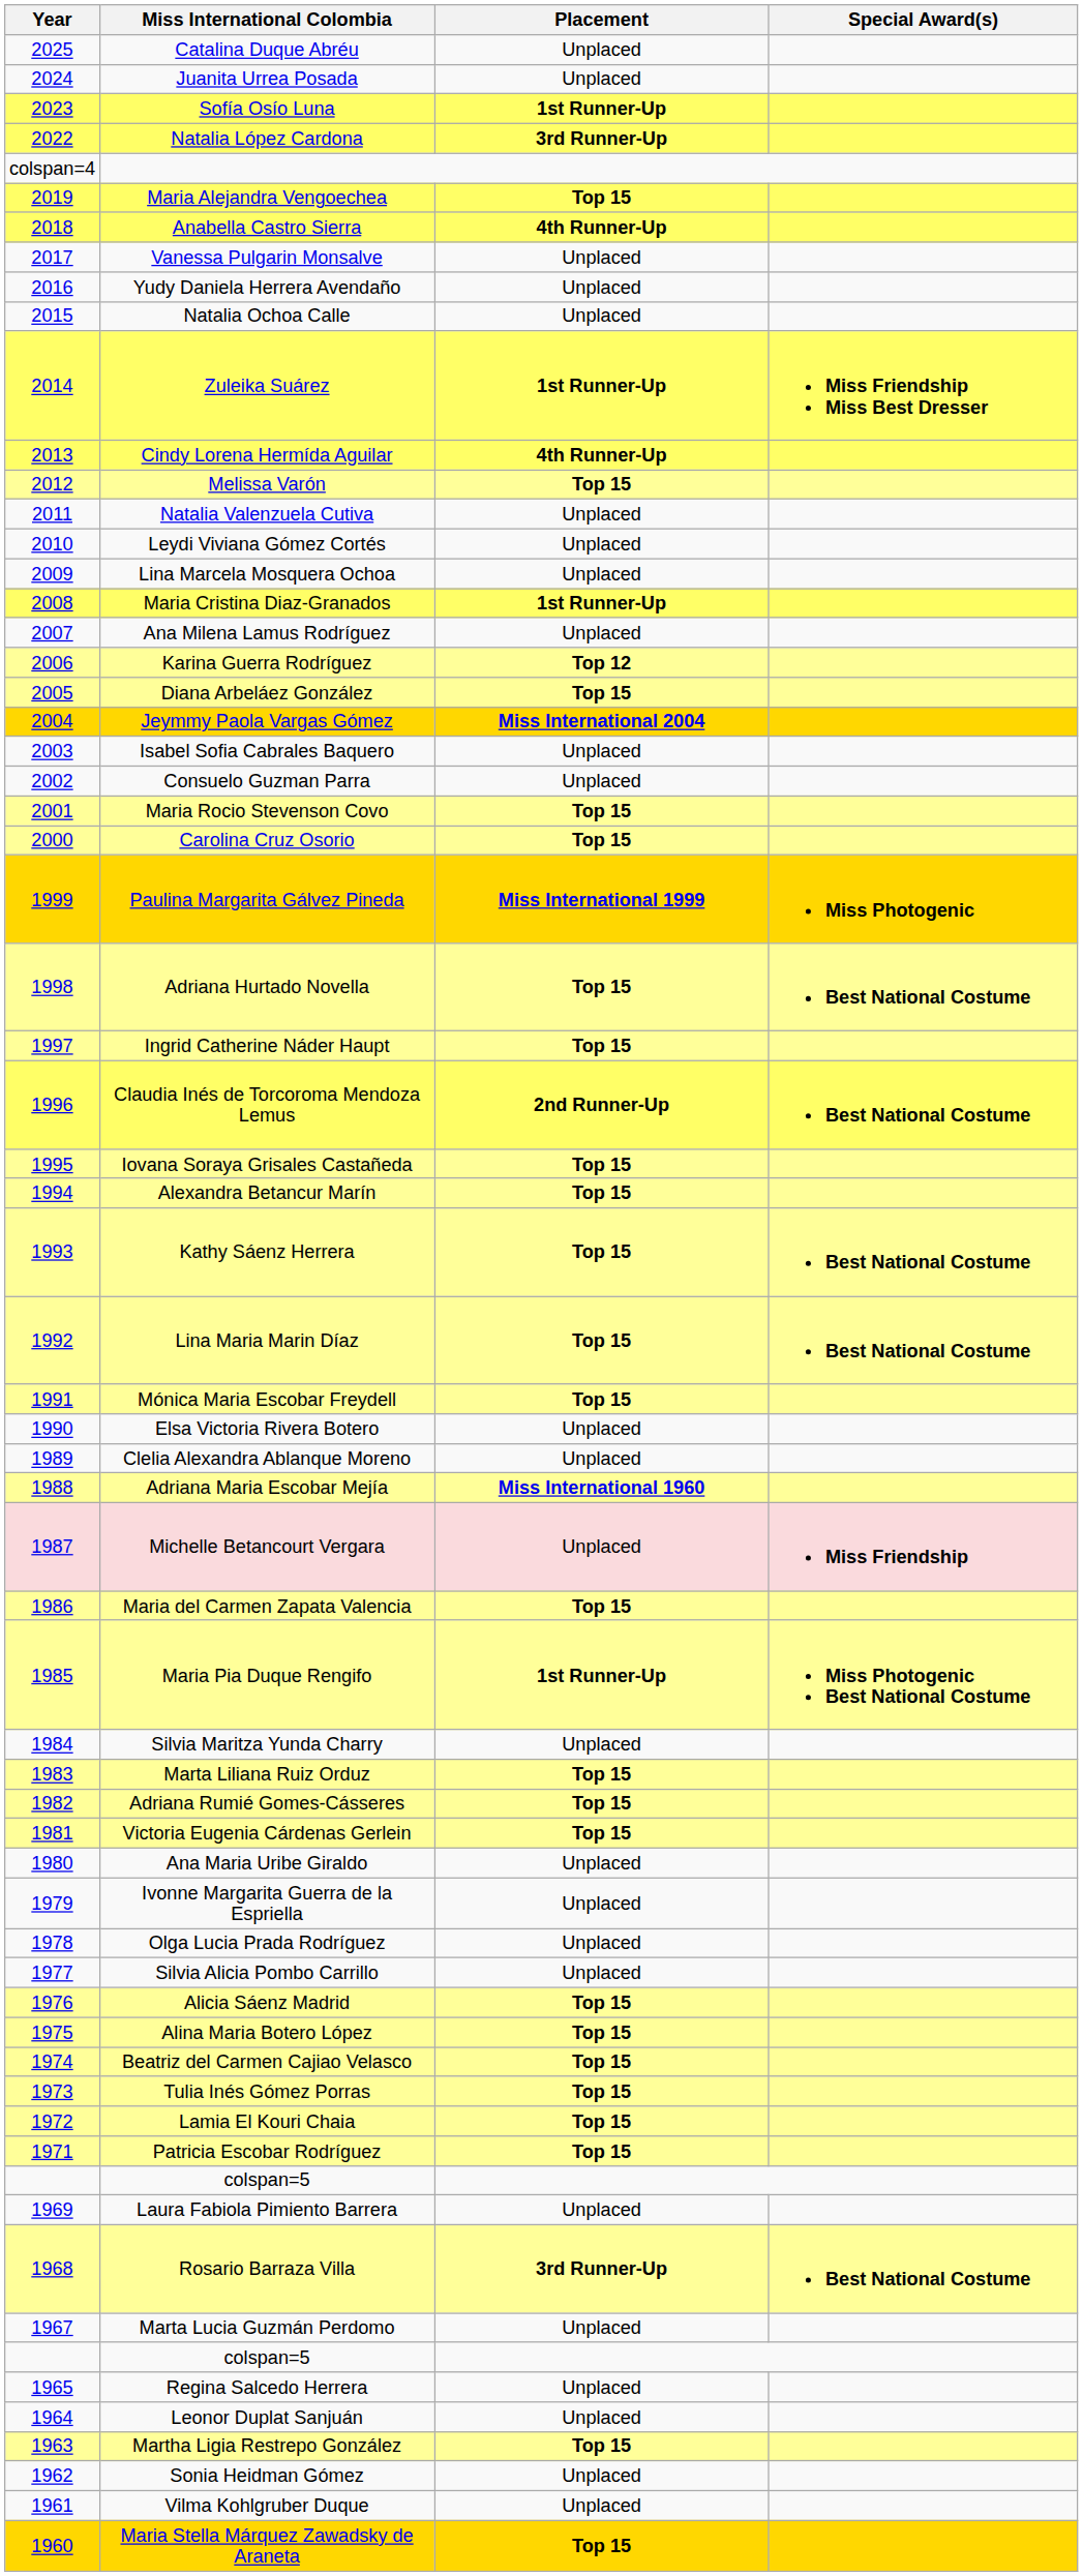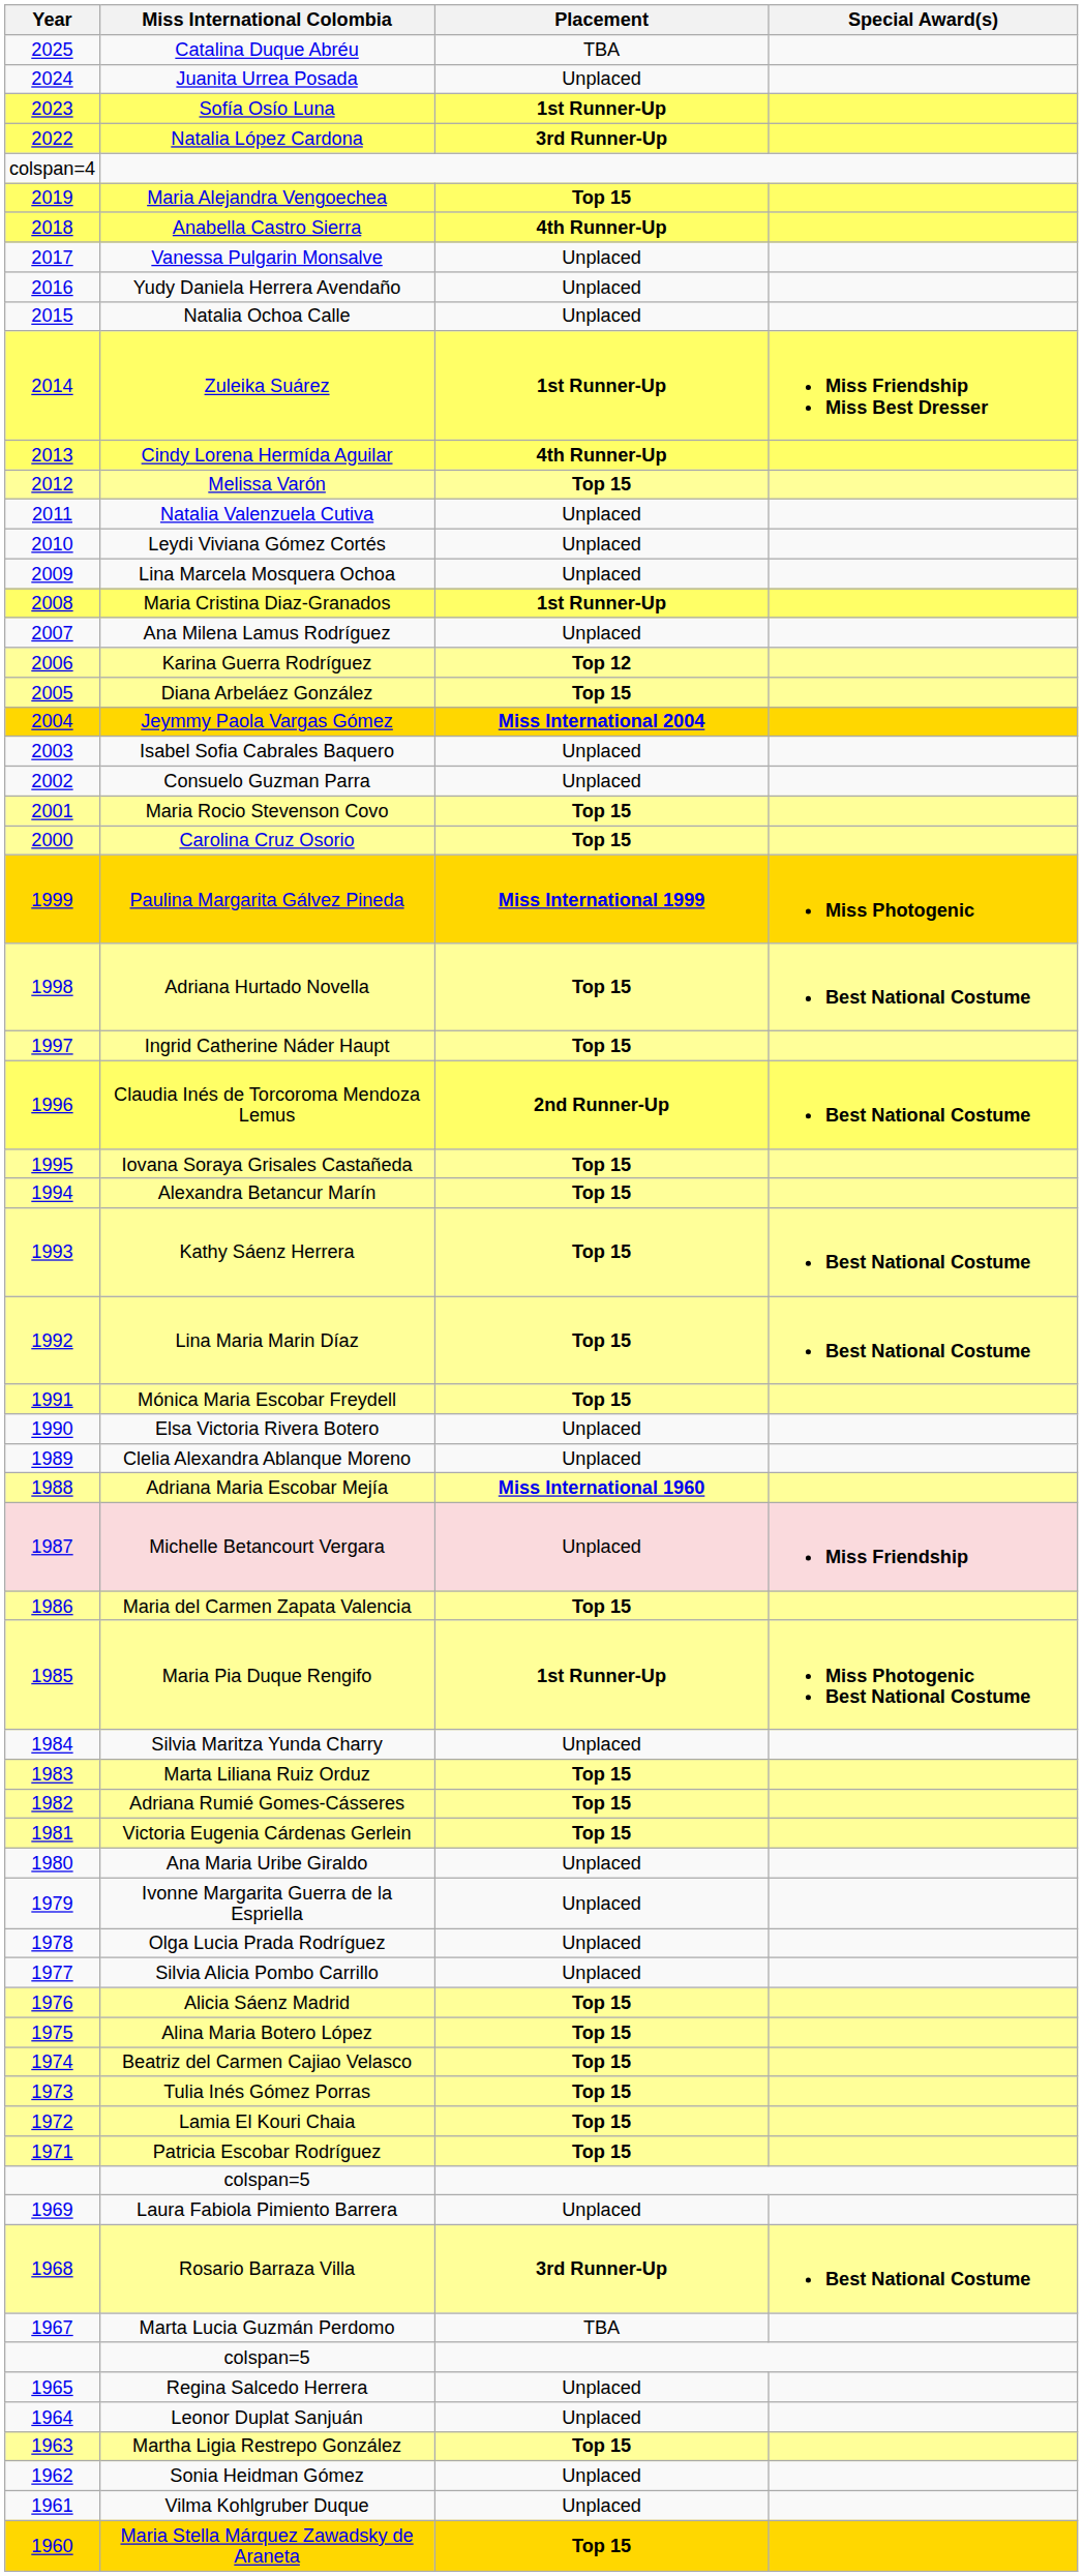Catalina Duque Abréu | Placement: Unplaced -> TBA
Marta Lucia Guzmán Perdomo | Placement: Unplaced -> TBA
